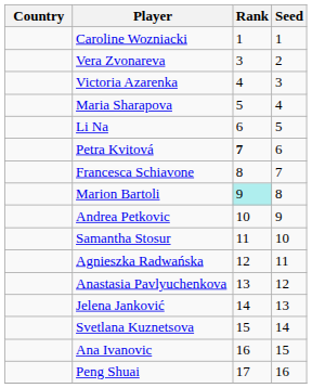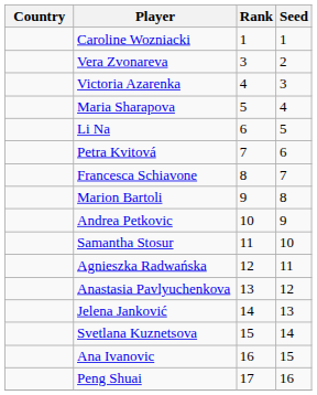Petra Kvitová | Rank: bold -> normal
Marion Bartoli | Rank: paleturquoise background -> no background
